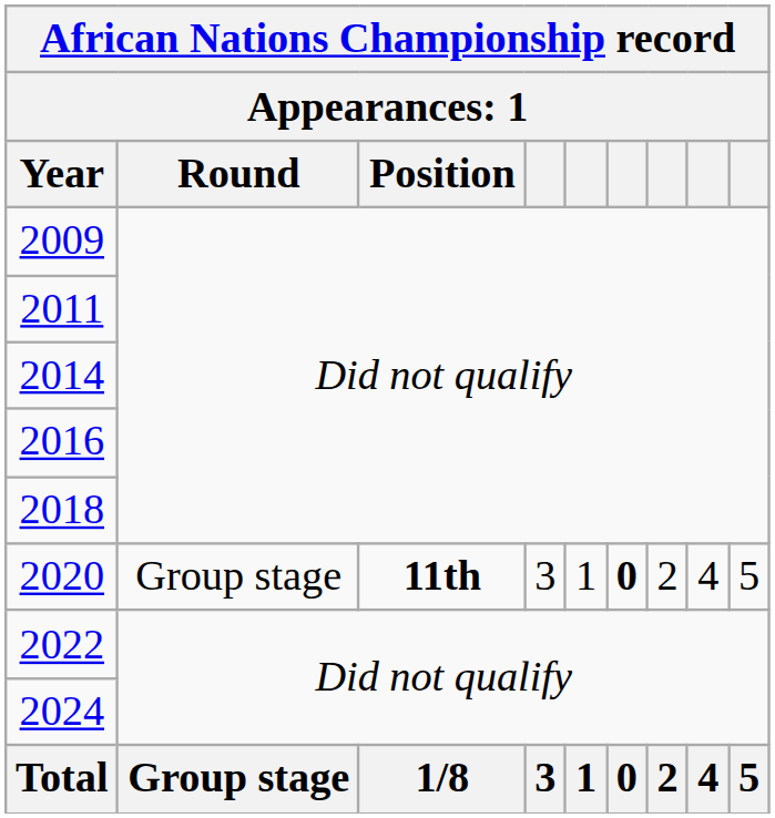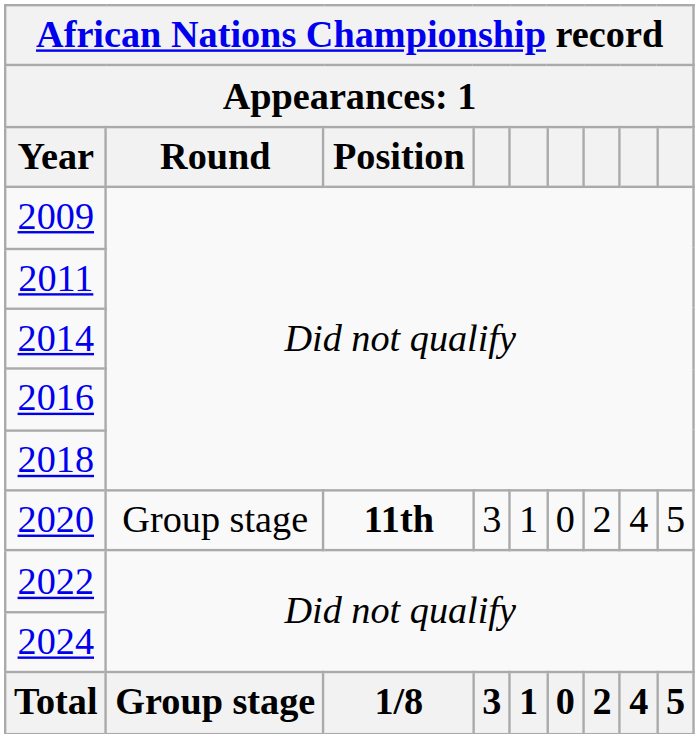2020 | column 6: bold -> normal
